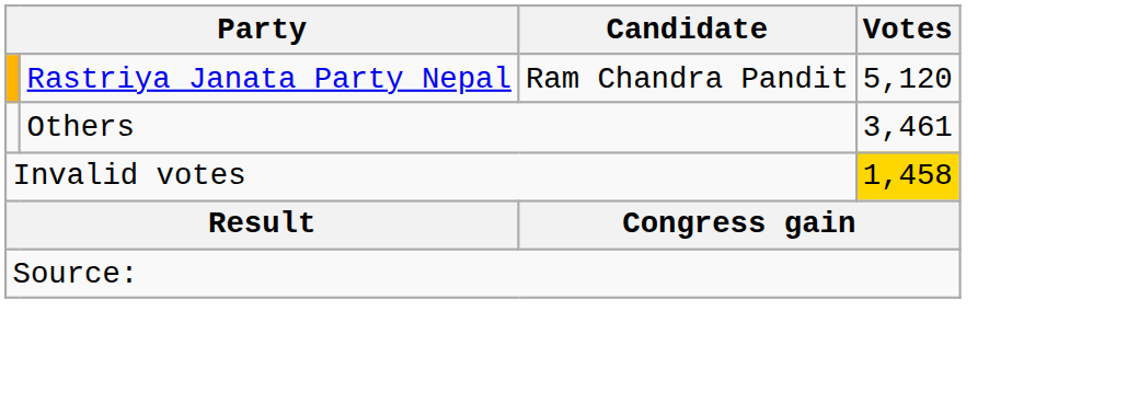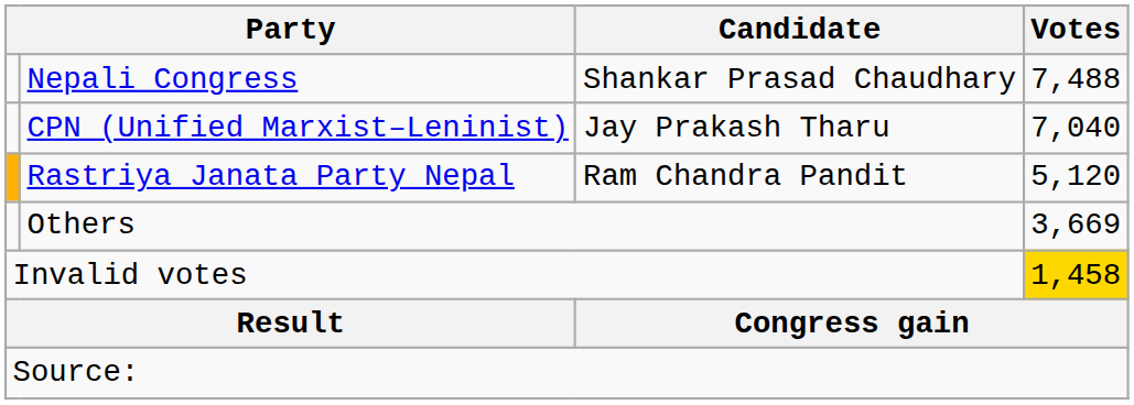+ row: Nepali Congress | Shankar Prasad Chaudhary | 7,488
+ row: CPN (Unified Marxist–Leninist) | Jay Prakash Tharu | 7,040
Others | Votes: 3,461 -> 3,669
